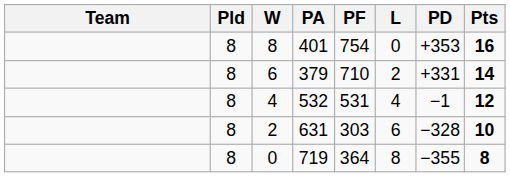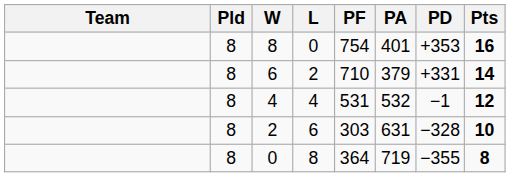columns swapped: L <-> PA
